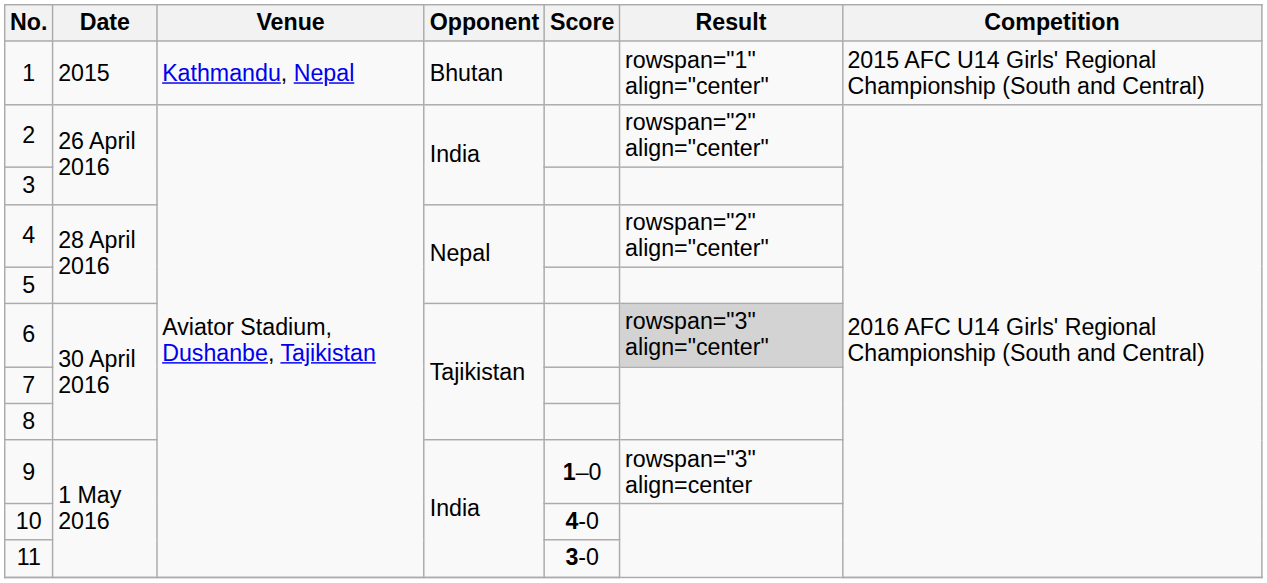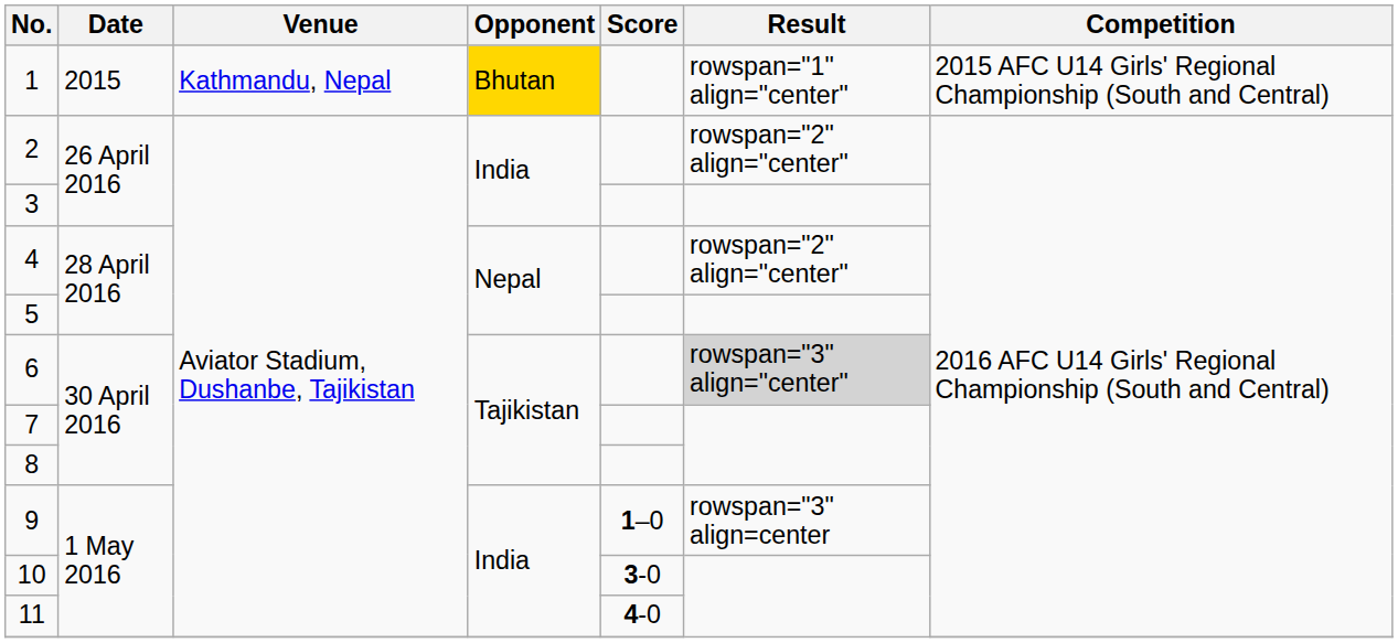1 | Opponent: no background -> gold background
10 | Score: 4-0 -> 3-0
11 | Score: 3-0 -> 4-0
